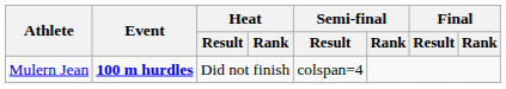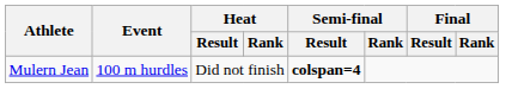Mulern Jean | Event: bold -> normal
Mulern Jean | Semi-final / Result: normal -> bold
